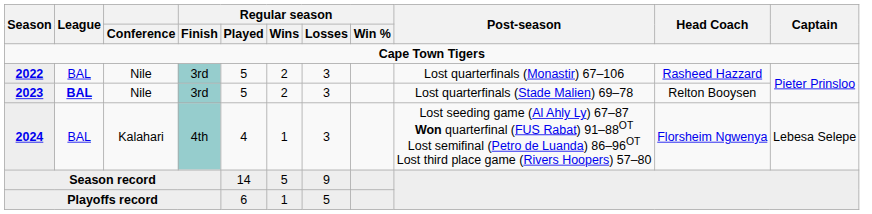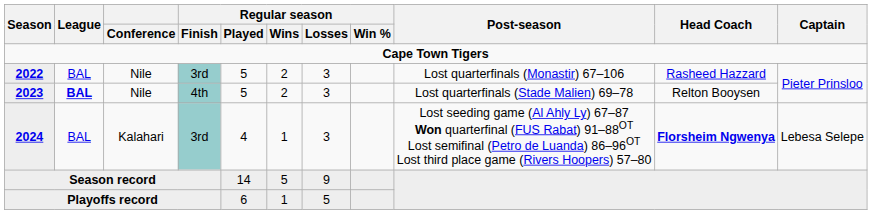2023 | Regular season / Finish: 3rd -> 4th
2024 | Regular season / Finish: 4th -> 3rd
2024 | Head Coach: normal -> bold
